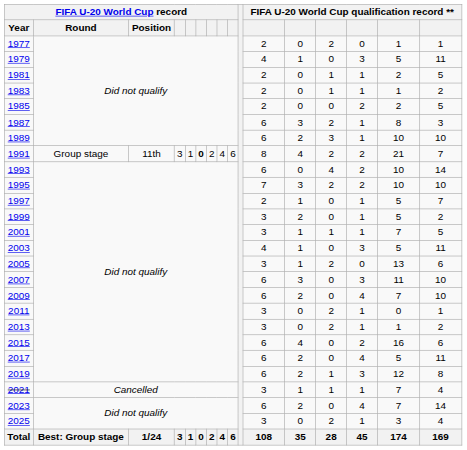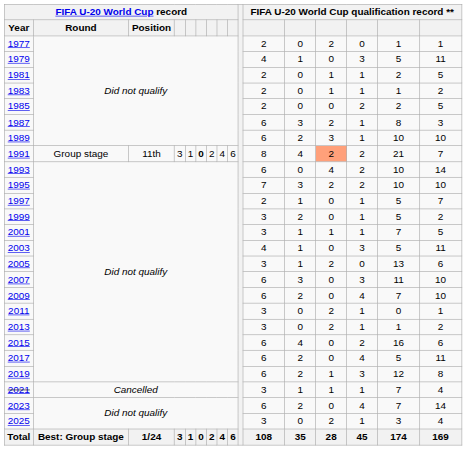1991 | column 13: no background -> lightsalmon background
